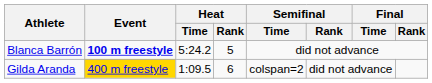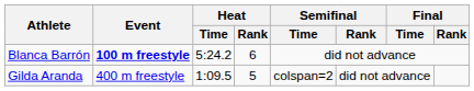Blanca Barrón | Heat / Rank: 5 -> 6
Gilda Aranda | Event: gold background -> no background
Gilda Aranda | Heat / Rank: 6 -> 5
